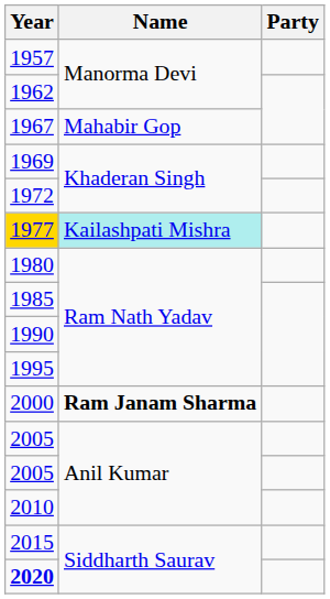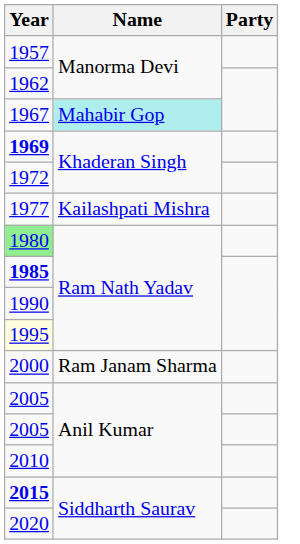1967 | Name: no background -> paleturquoise background
1969 | Year: normal -> bold
1977 | Year: gold background -> no background
1977 | Name: paleturquoise background -> no background
1980 | Year: no background -> lightgreen background
1985 | Year: normal -> bold
1995 | Year: no background -> lightyellow background
2000 | Name: bold -> normal
2015 | Year: normal -> bold
2020 | Year: bold -> normal
